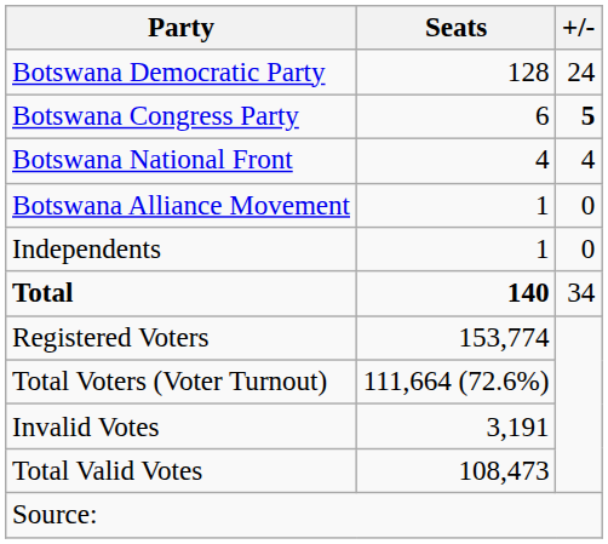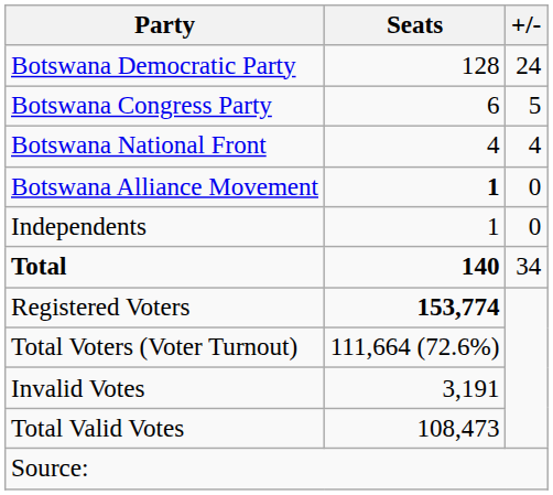Botswana Congress Party | +/-: bold -> normal
Botswana Alliance Movement | Seats: normal -> bold
Registered Voters | Seats: normal -> bold
